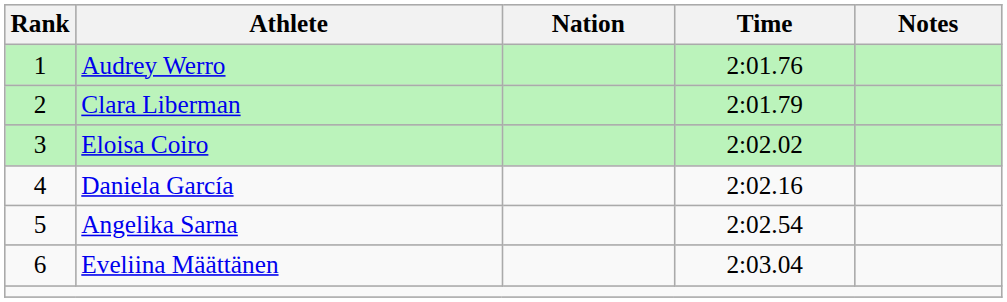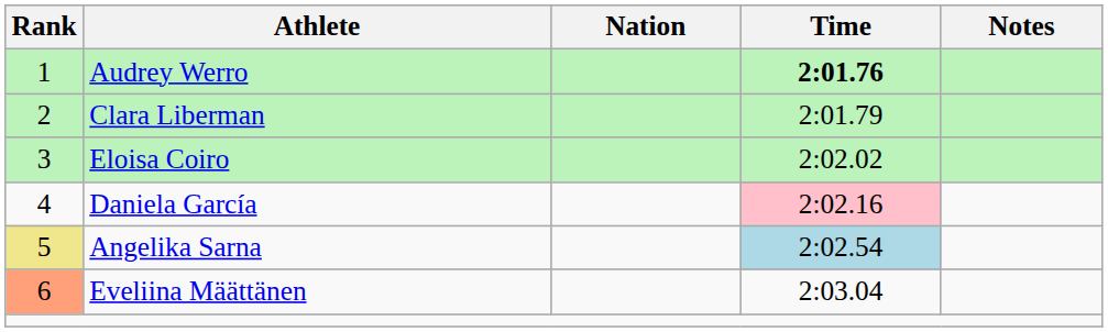Audrey Werro | Time: normal -> bold
Daniela García | Time: no background -> pink background
Angelika Sarna | Rank: no background -> khaki background
Angelika Sarna | Time: no background -> lightblue background
Eveliina Määttänen | Rank: no background -> lightsalmon background
